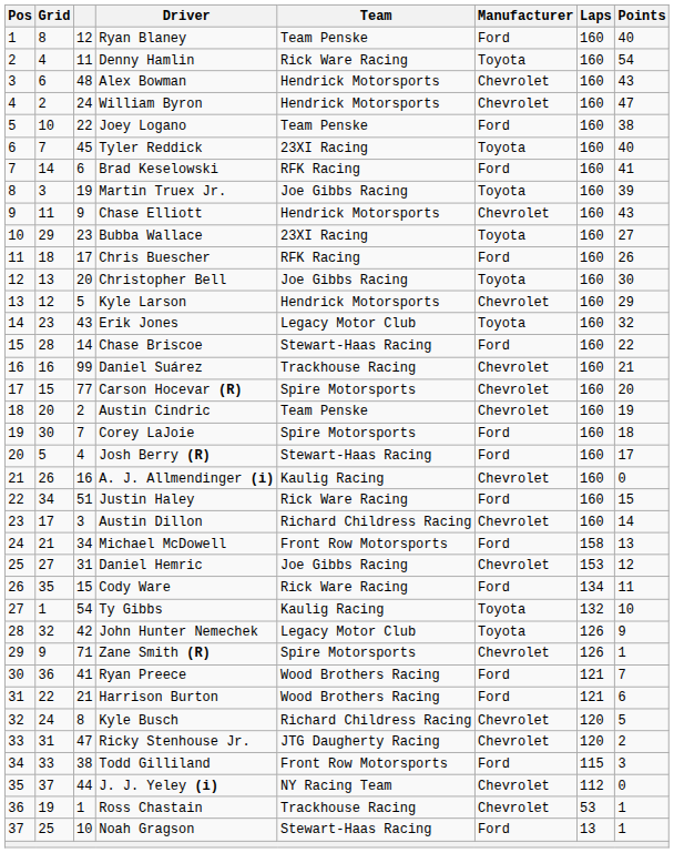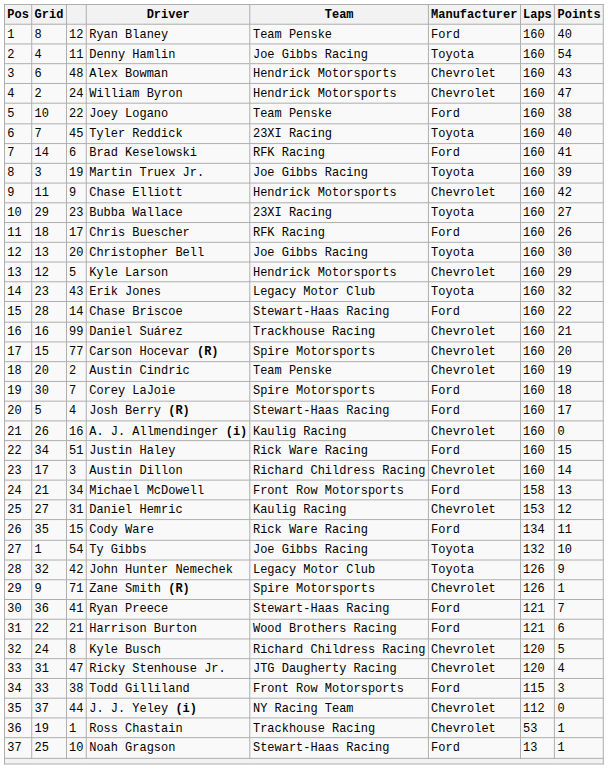Denny Hamlin | Team: Rick Ware Racing -> Joe Gibbs Racing
Chase Elliott | Points: 43 -> 42
Daniel Hemric | Team: Joe Gibbs Racing -> Kaulig Racing
Ty Gibbs | Team: Kaulig Racing -> Joe Gibbs Racing
Ryan Preece | Team: Wood Brothers Racing -> Stewart-Haas Racing
Ricky Stenhouse Jr. | Points: 2 -> 4
